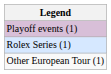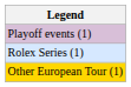row 4 | column 1: no background -> gold background
